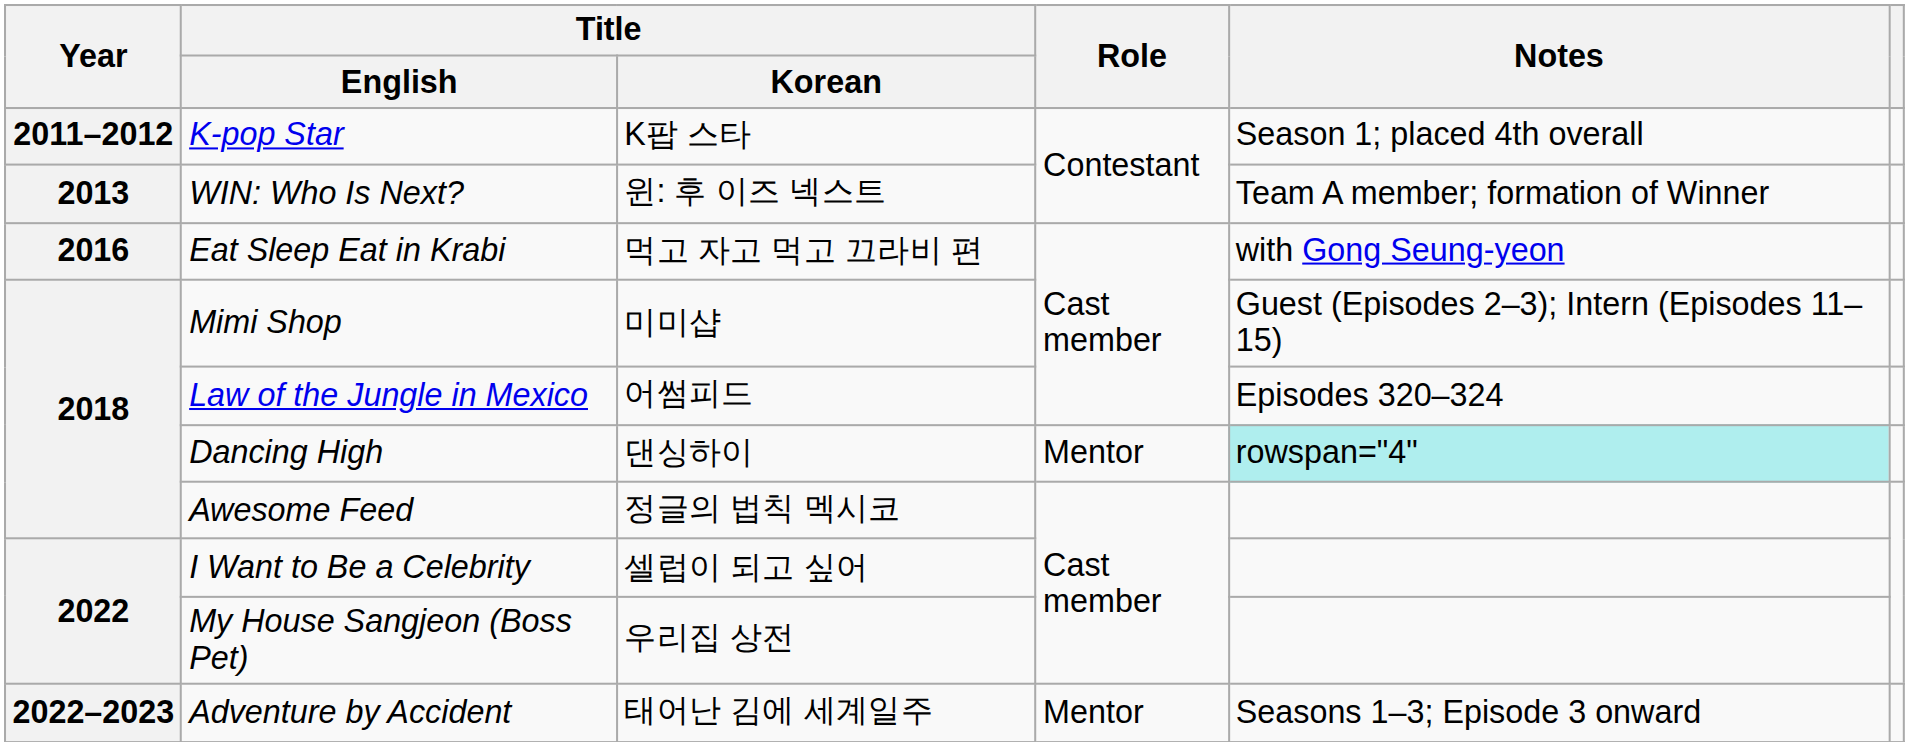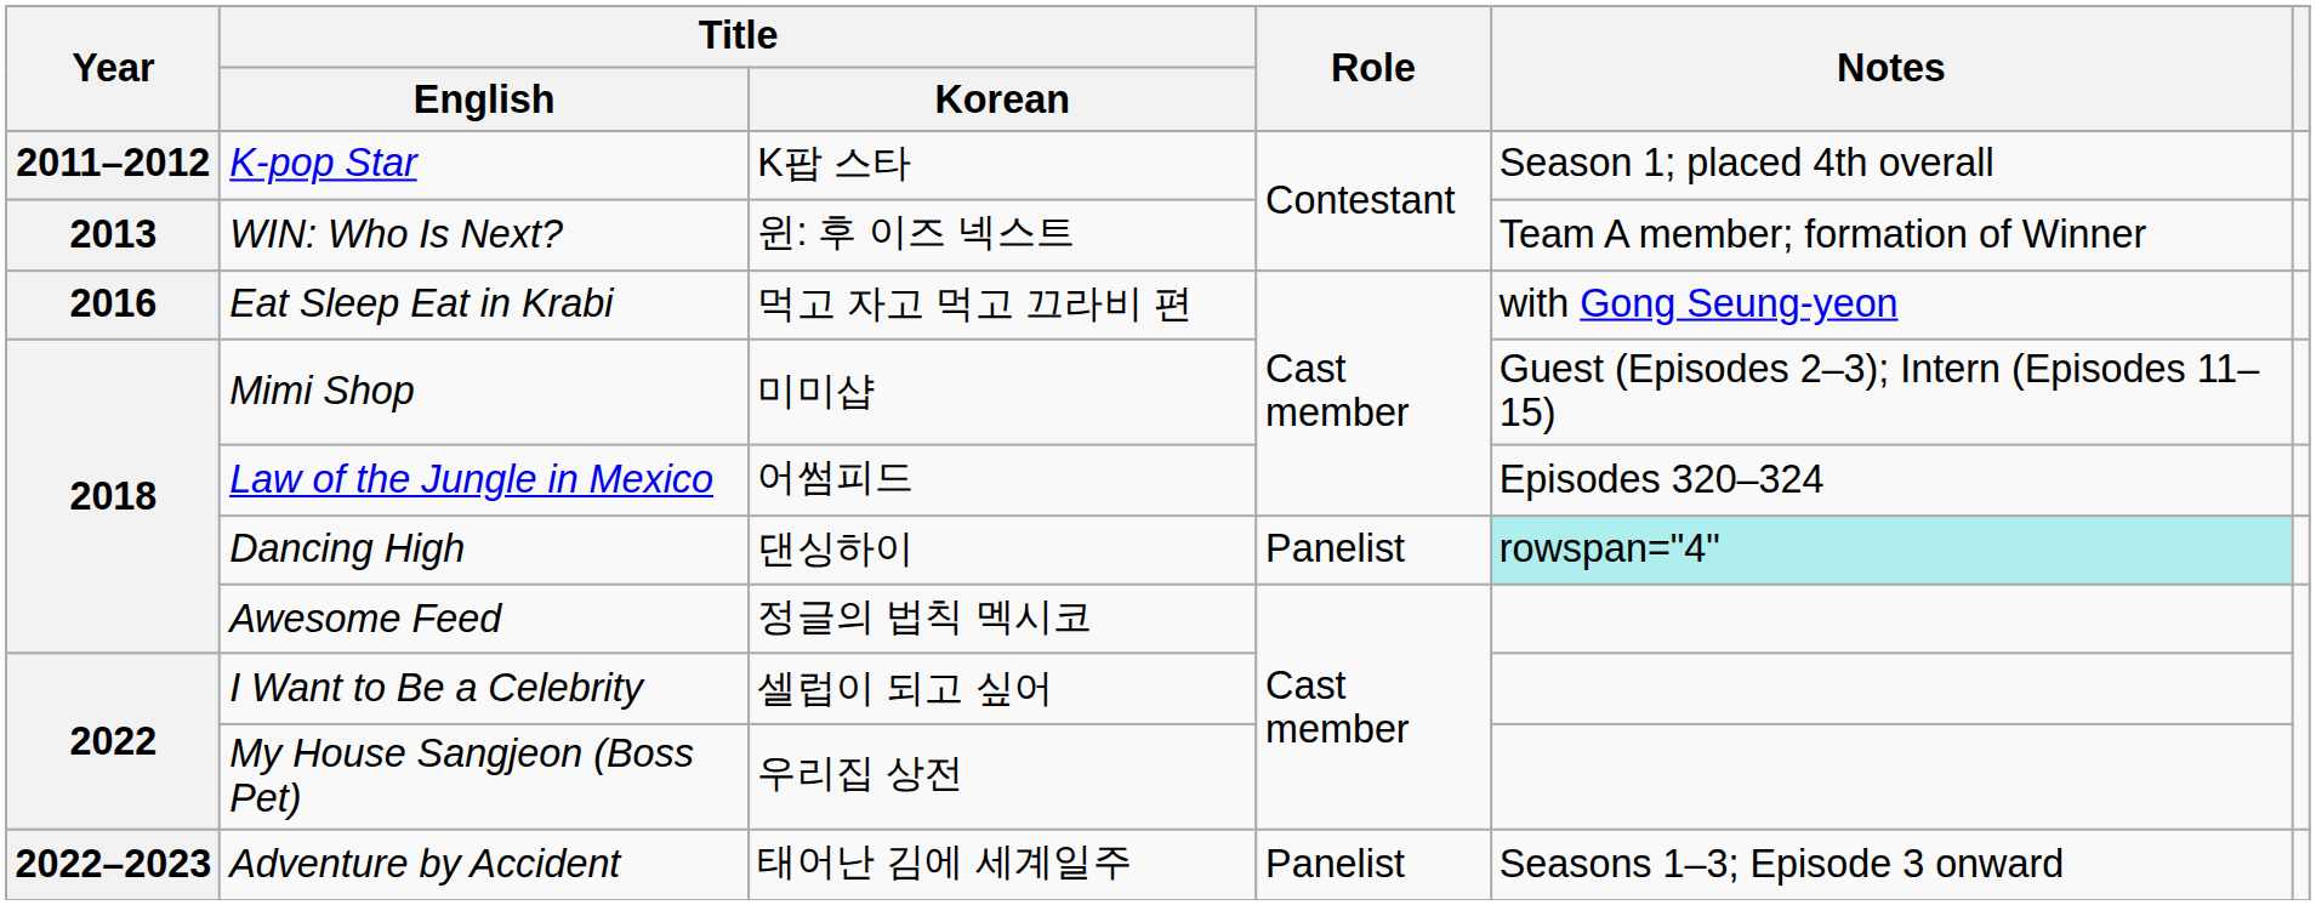Dancing High | Role: Mentor -> Panelist
Adventure by Accident | Role: Mentor -> Panelist
